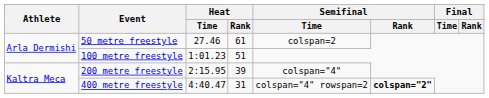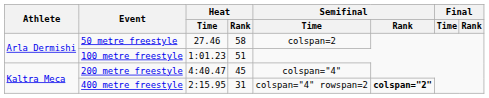50 metre freestyle | Heat / Rank: 61 -> 58
200 metre freestyle | Heat / Time: 2:15.95 -> 4:40.47
200 metre freestyle | Heat / Rank: 39 -> 45
400 metre freestyle | Heat / Time: 4:40.47 -> 2:15.95
